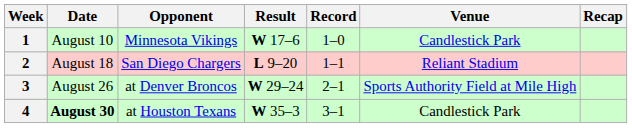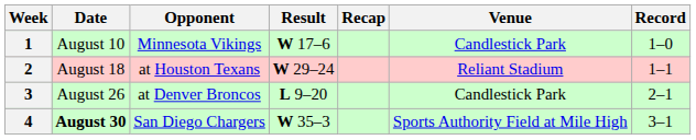columns swapped: Record <-> Recap
2 | Opponent: San Diego Chargers -> at Houston Texans
2 | Result: L 9–20 -> W 29–24
3 | Result: W 29–24 -> L 9–20
3 | Venue: Sports Authority Field at Mile High -> Candlestick Park
4 | Opponent: at Houston Texans -> San Diego Chargers
4 | Venue: Candlestick Park -> Sports Authority Field at Mile High
